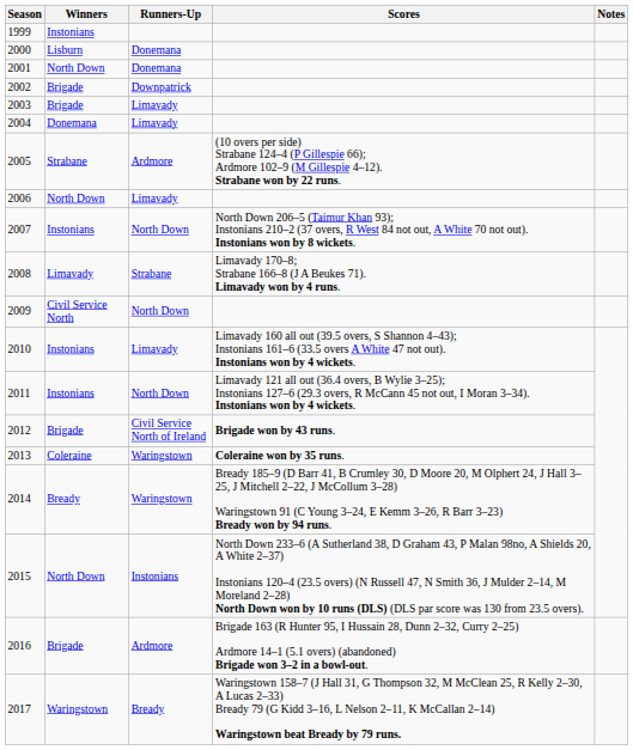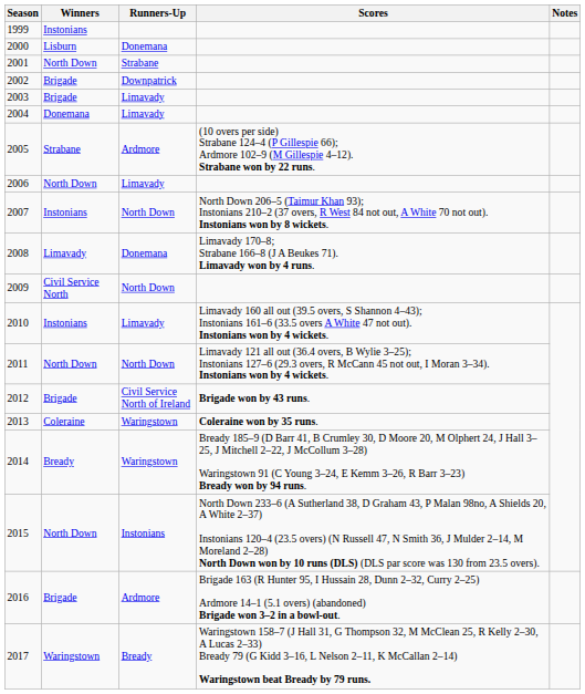2001 | Runners-Up: Donemana -> Strabane
2008 | Runners-Up: Strabane -> Donemana
2011 | Winners: Instonians -> North Down
